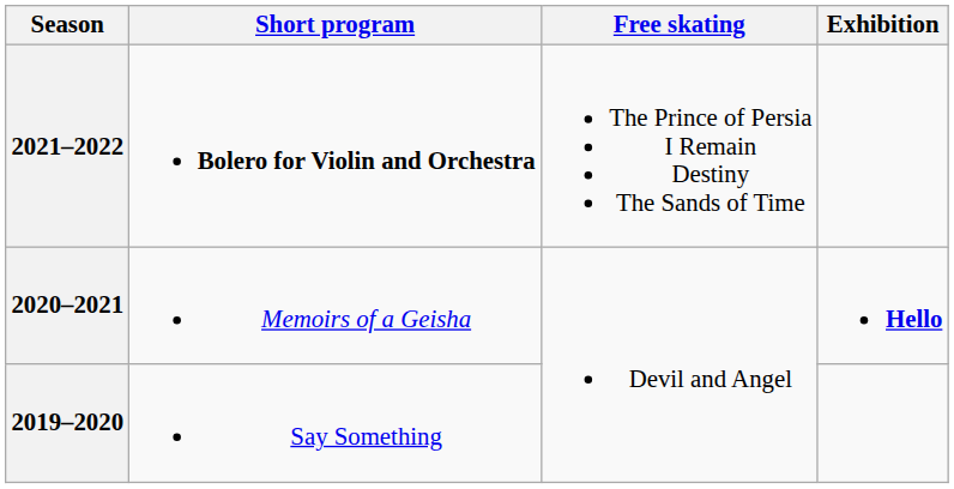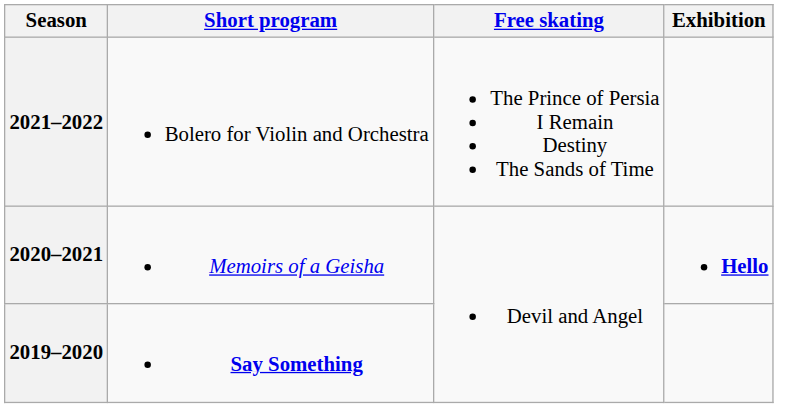2021–2022 | Short program: bold -> normal
2019–2020 | Short program: normal -> bold
